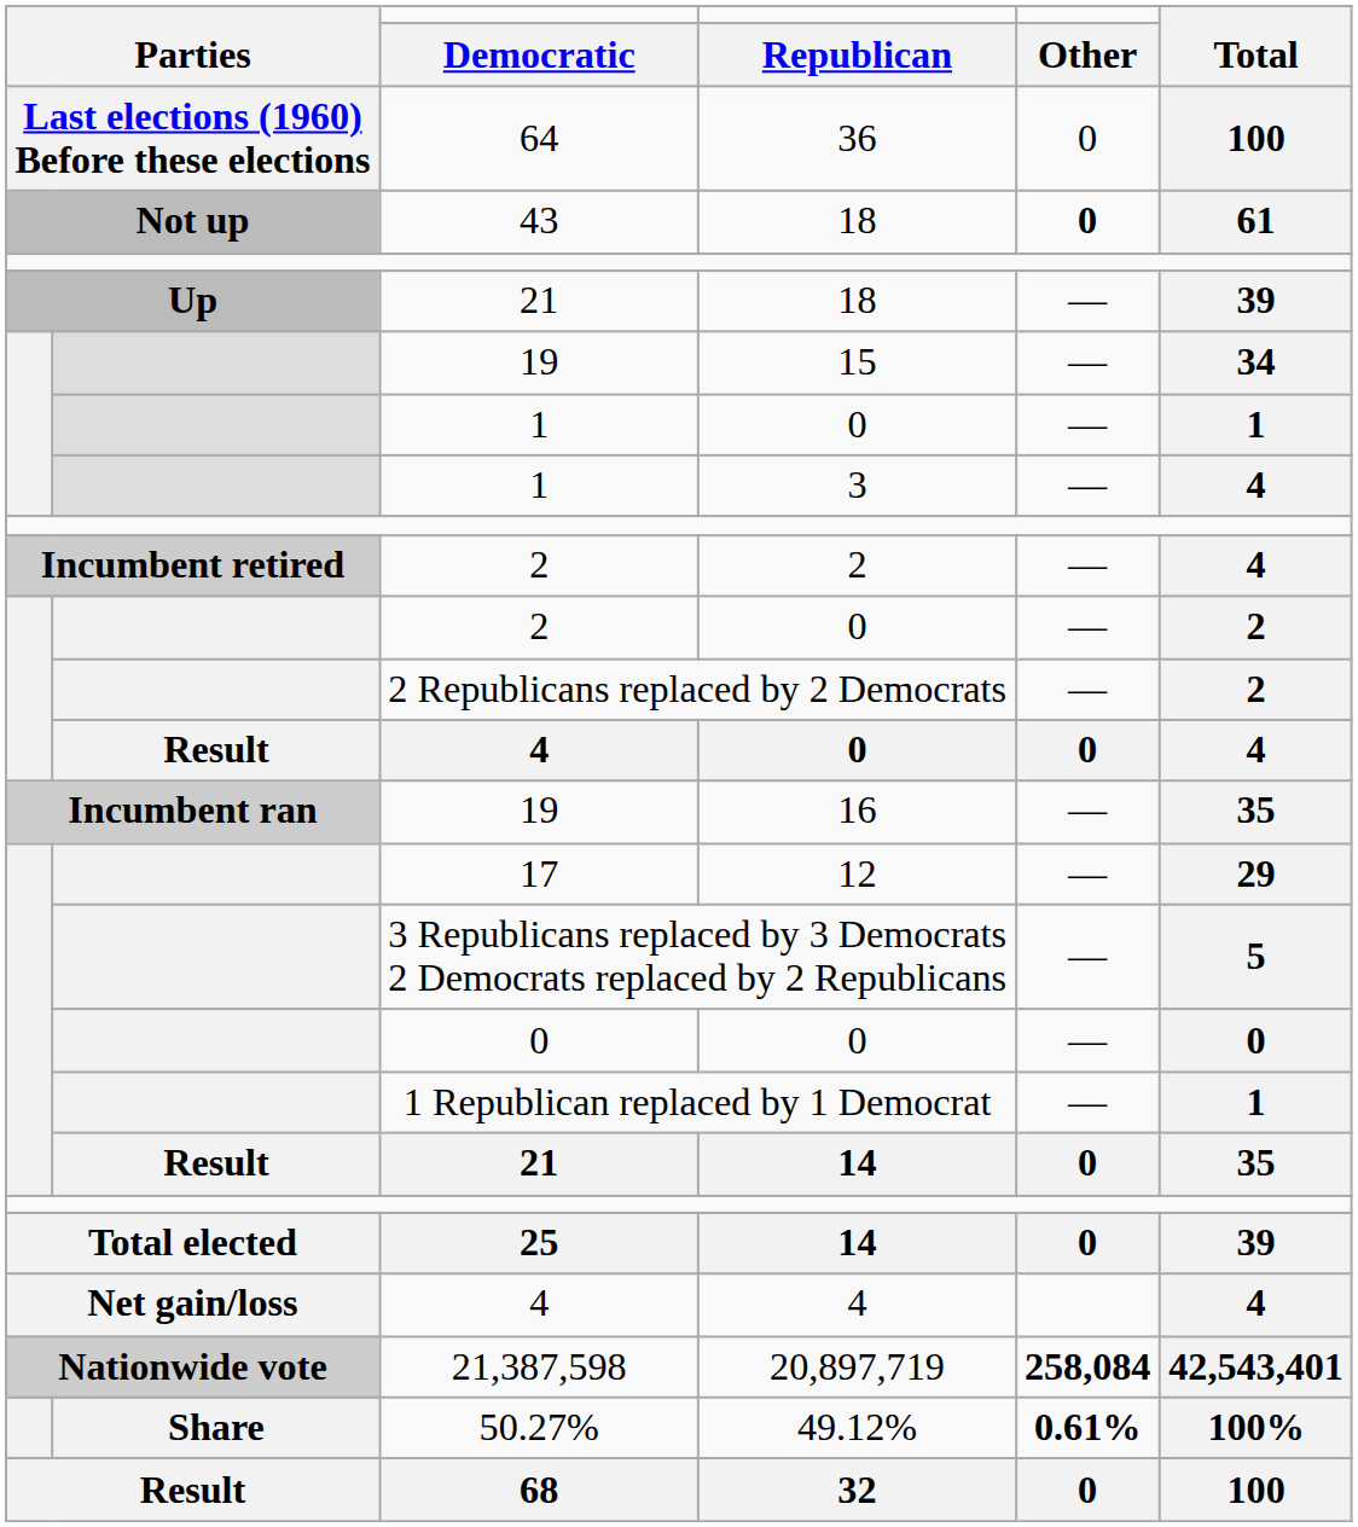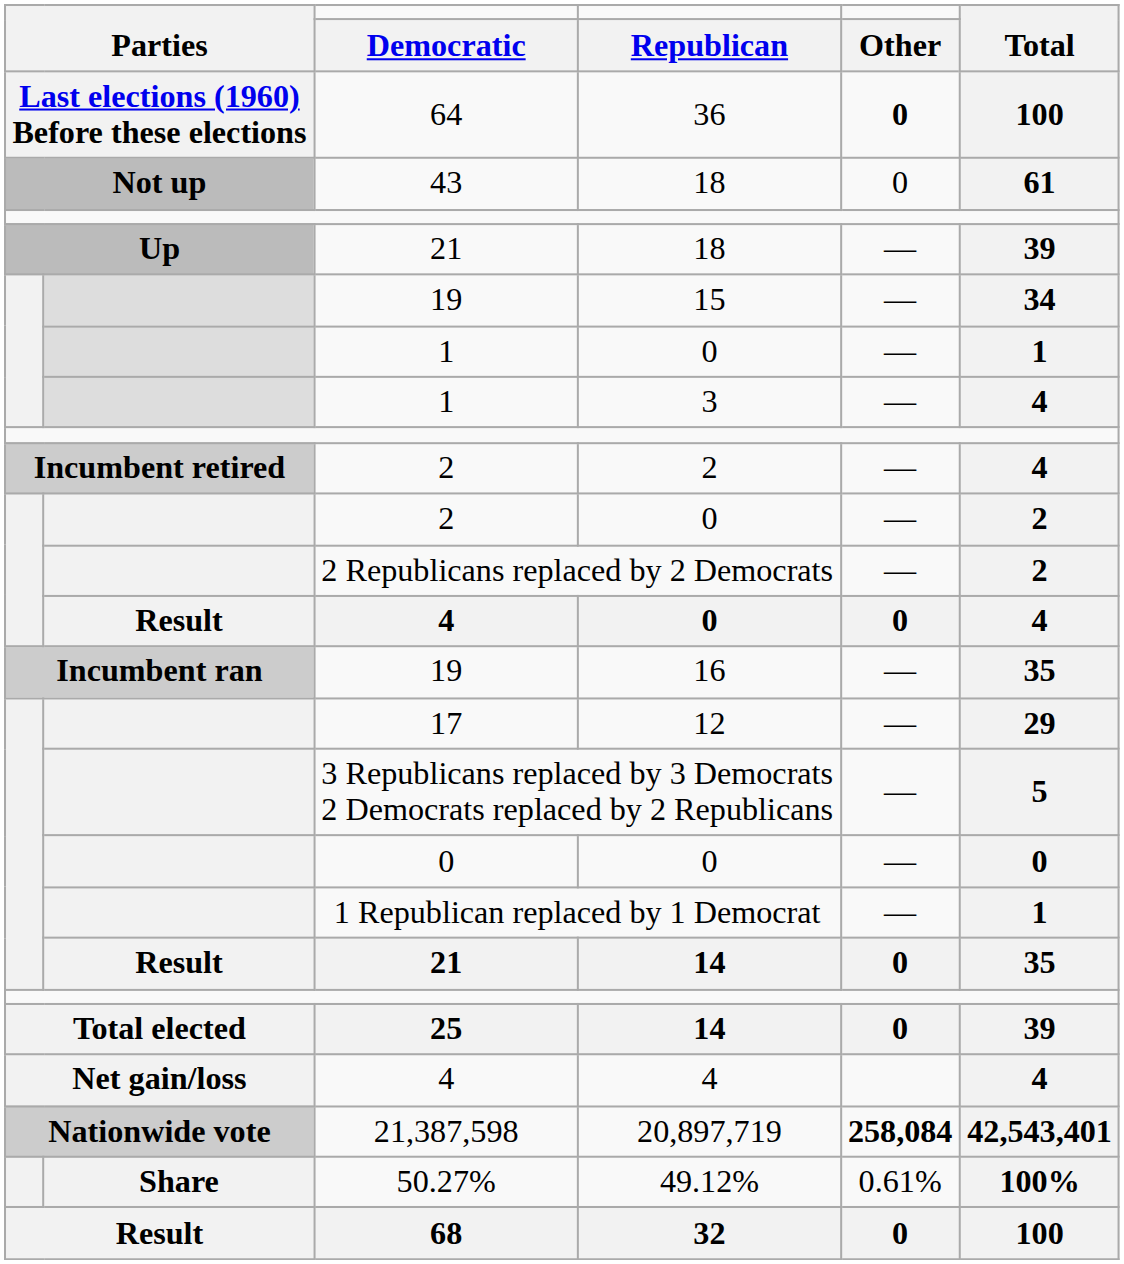64 | Other: normal -> bold
43 | Other: bold -> normal
50.27% | Other: bold -> normal
